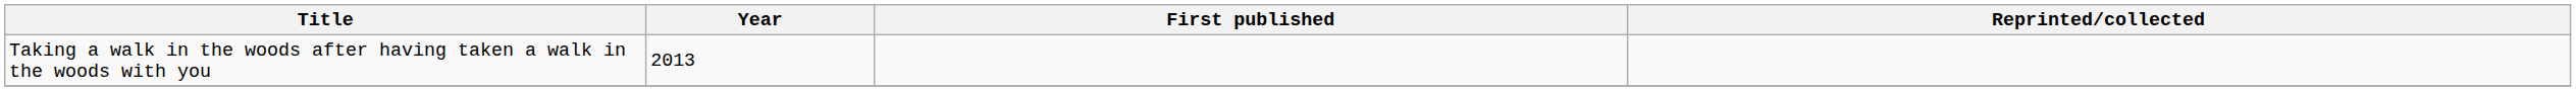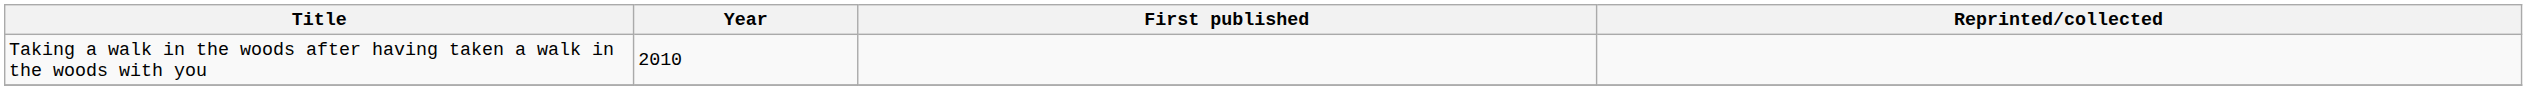row 2 | Year: 2013 -> 2010
